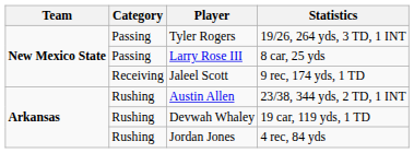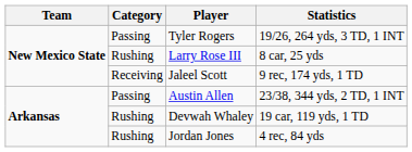Larry Rose III | Category: Passing -> Rushing
Austin Allen | Category: Rushing -> Passing
